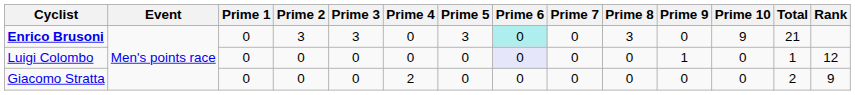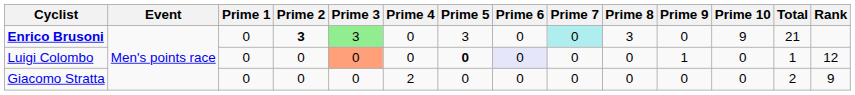Enrico Brusoni | Prime 2: normal -> bold
Enrico Brusoni | Prime 3: no background -> lightgreen background
Enrico Brusoni | Prime 6: paleturquoise background -> no background
Enrico Brusoni | Prime 7: no background -> paleturquoise background
Luigi Colombo | Prime 3: no background -> lightsalmon background
Luigi Colombo | Prime 5: normal -> bold
